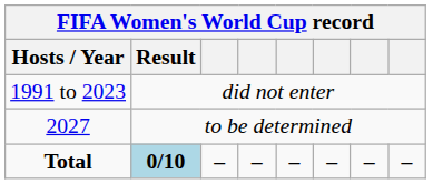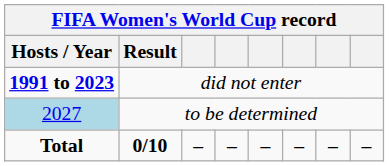1991 to 2023 | Hosts / Year: normal -> bold
2027 | Hosts / Year: no background -> lightblue background
Total | Result: lightblue background -> no background
